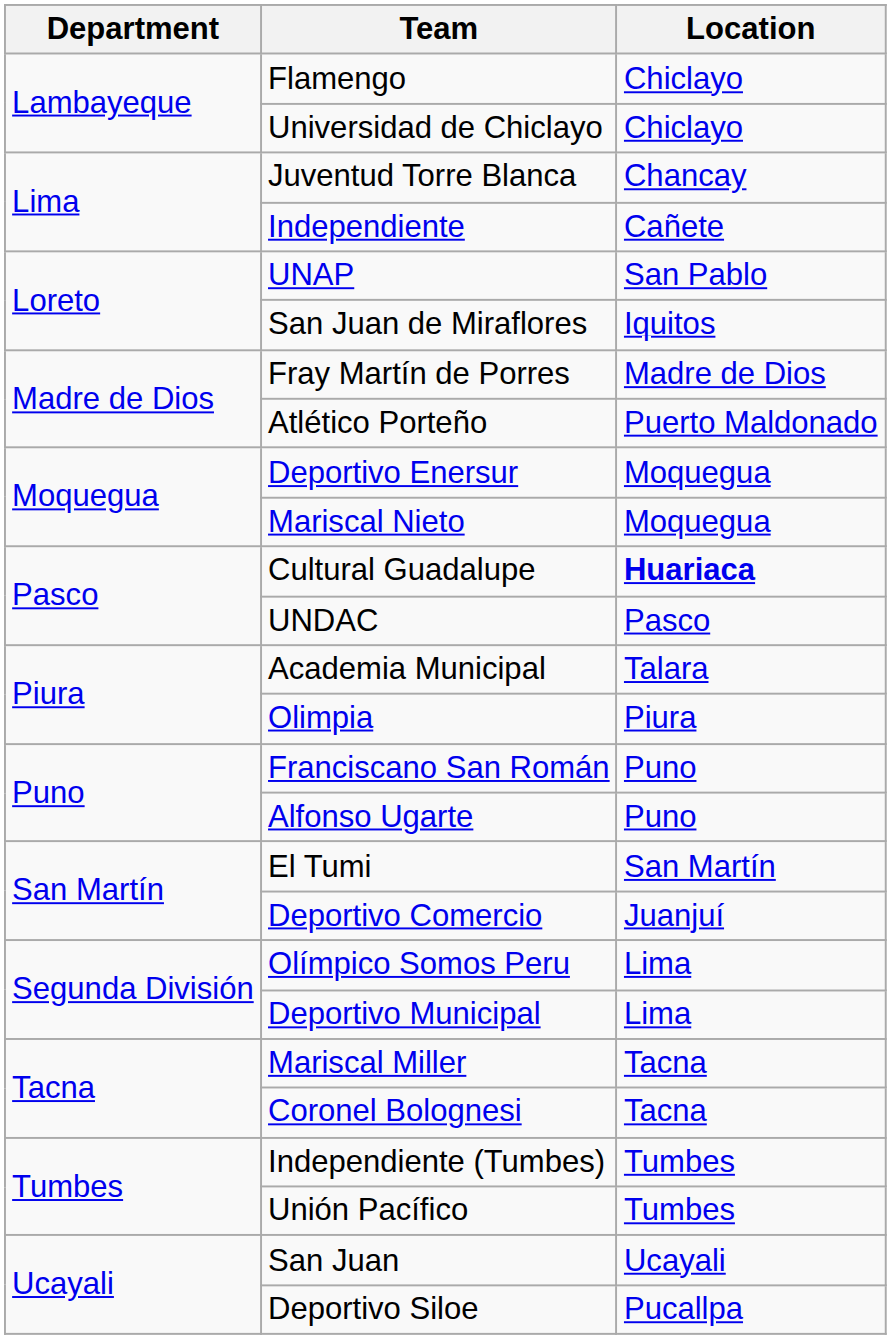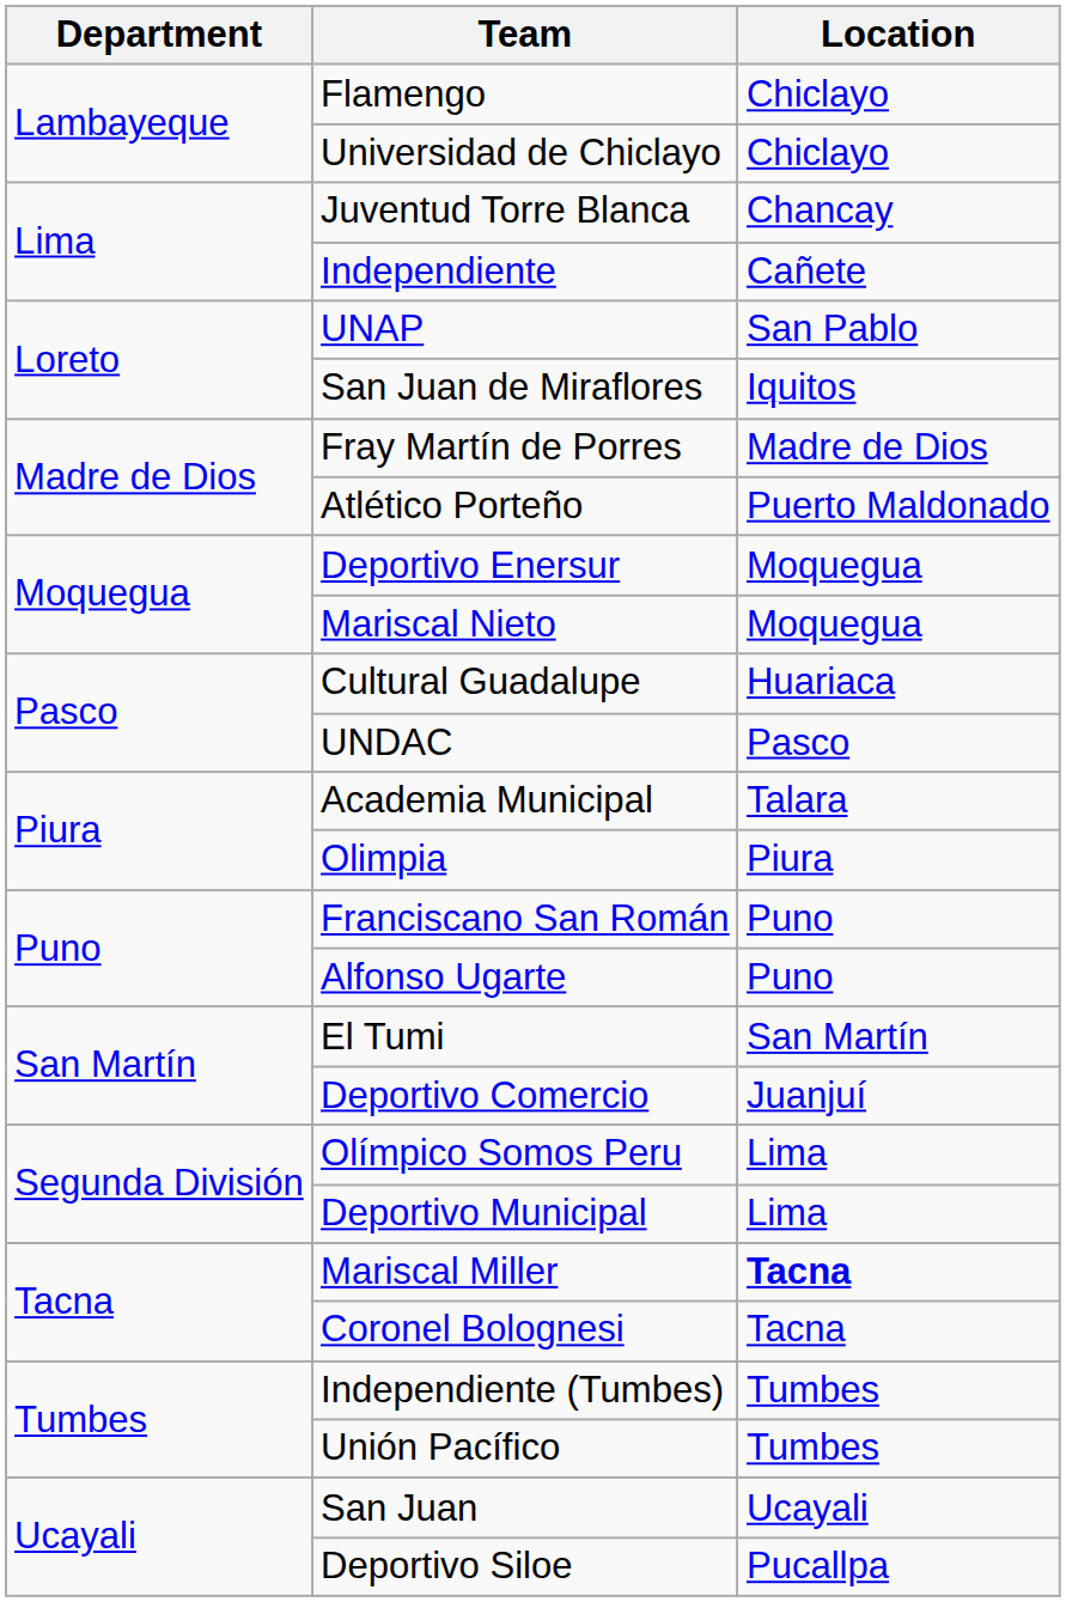Cultural Guadalupe | Location: bold -> normal
Mariscal Miller | Location: normal -> bold
